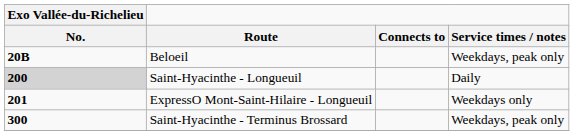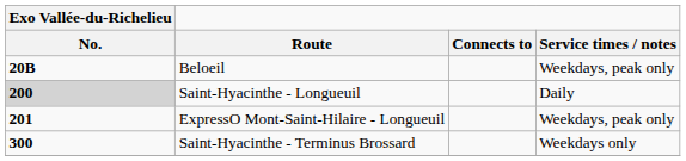ExpressO Mont-Saint-Hilaire - Longueuil | Service times / notes: Weekdays only -> Weekdays, peak only
Saint-Hyacinthe - Terminus Brossard | Service times / notes: Weekdays, peak only -> Weekdays only
